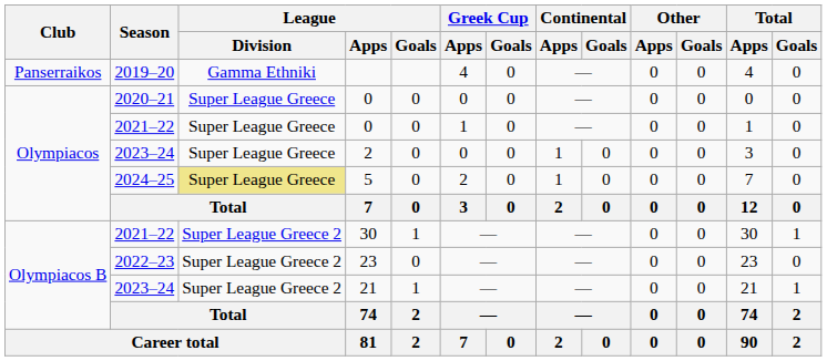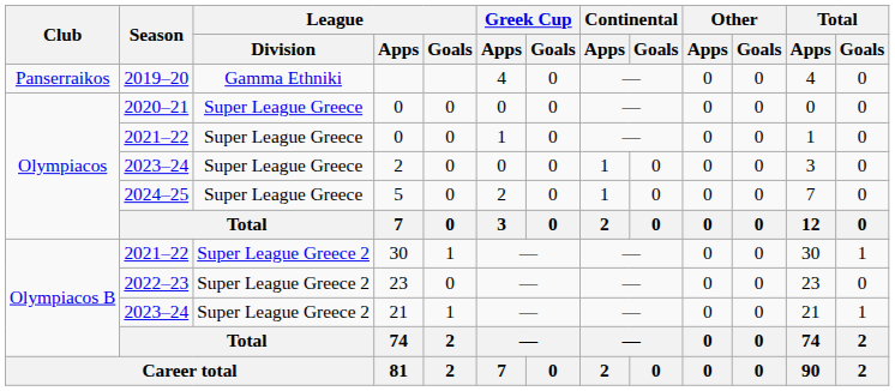5 | League / Division: khaki background -> no background
